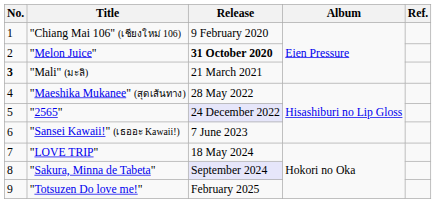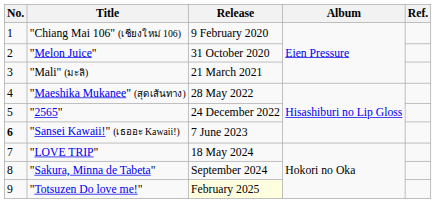"Melon Juice" | Release: bold -> normal
"Mali" (มะลิ) | No.: bold -> normal
"2565" | Release: lavender background -> no background
"Sansei Kawaii!" (เธออะ Kawaii!) | No.: normal -> bold
"Sakura, Minna de Tabeta" | Release: lavender background -> no background
"Totsuzen Do love me!" | Release: no background -> lightyellow background
